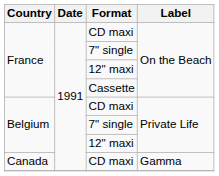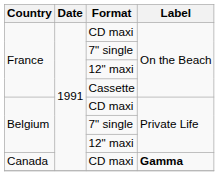Canada / CD maxi | Label: normal -> bold
